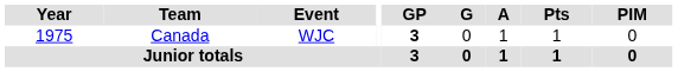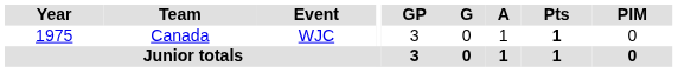Canada | GP: bold -> normal
Canada | Pts: normal -> bold
